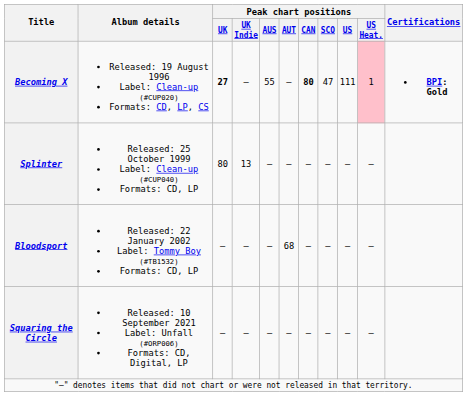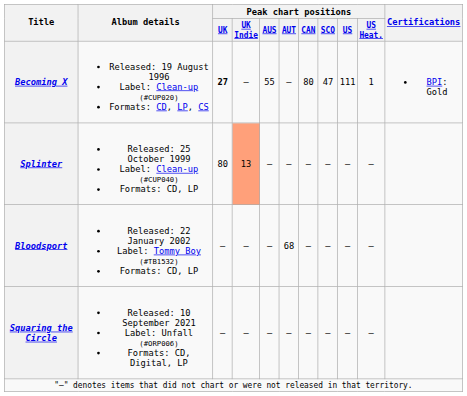Becoming X | Peak chart positions / CAN: bold -> normal
Becoming X | Peak chart positions / US Heat.: pink background -> no background
Becoming X | Certifications: bold -> normal
Splinter | Peak chart positions / UK Indie: no background -> lightsalmon background
